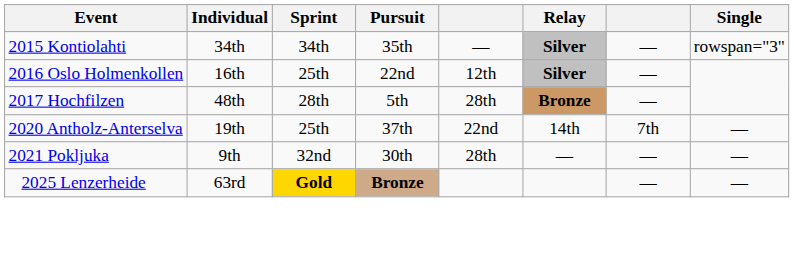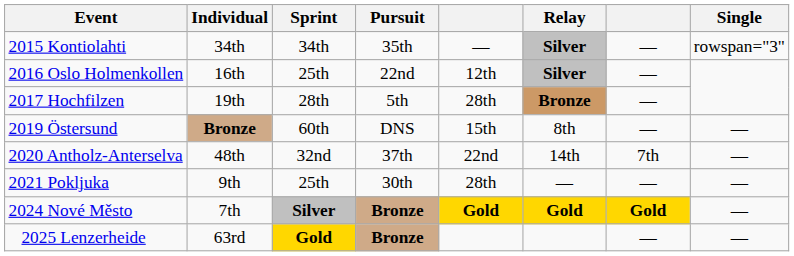2017 Hochfilzen | Individual: 48th -> 19th
+ row: 2019 Östersund | Bronze | 60th | DNS | 15th | 8th | — | —
2020 Antholz-Anterselva | Individual: 19th -> 48th
2020 Antholz-Anterselva | Sprint: 25th -> 32nd
2021 Pokljuka | Sprint: 32nd -> 25th
+ row: 2024 Nové Město | 7th | Silver | Bronze | Gold | Gold | Gold | —
